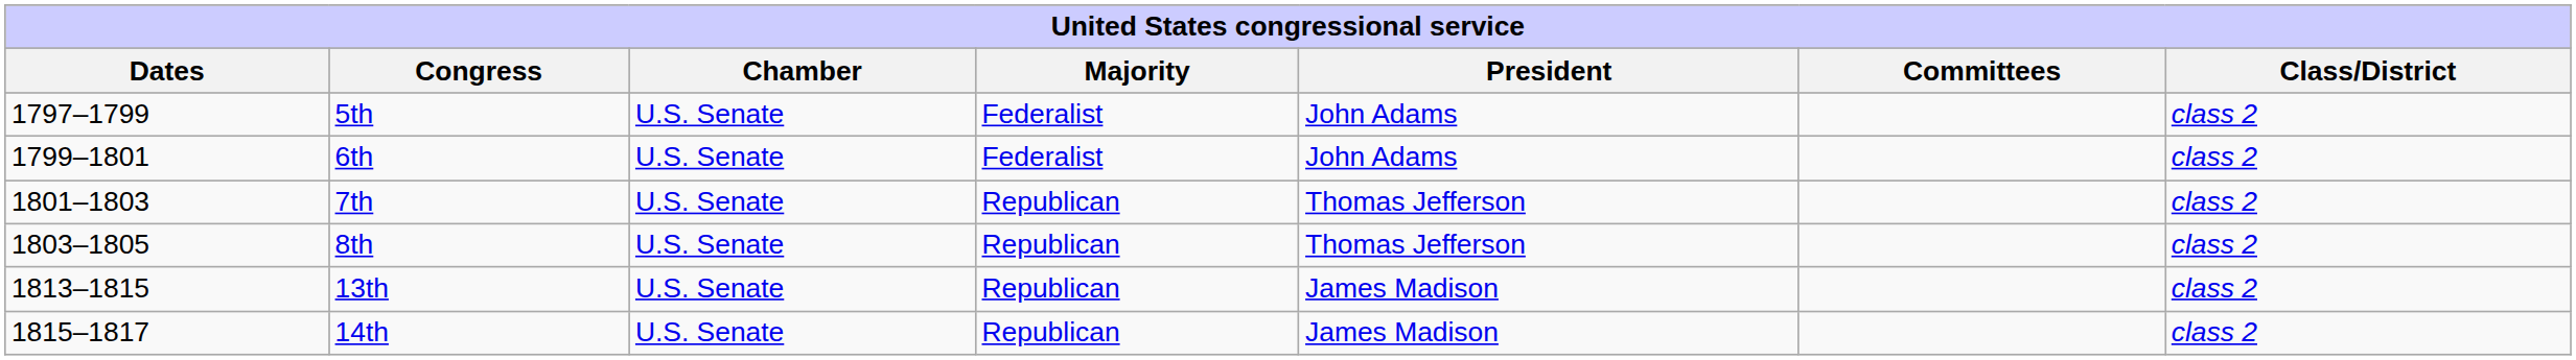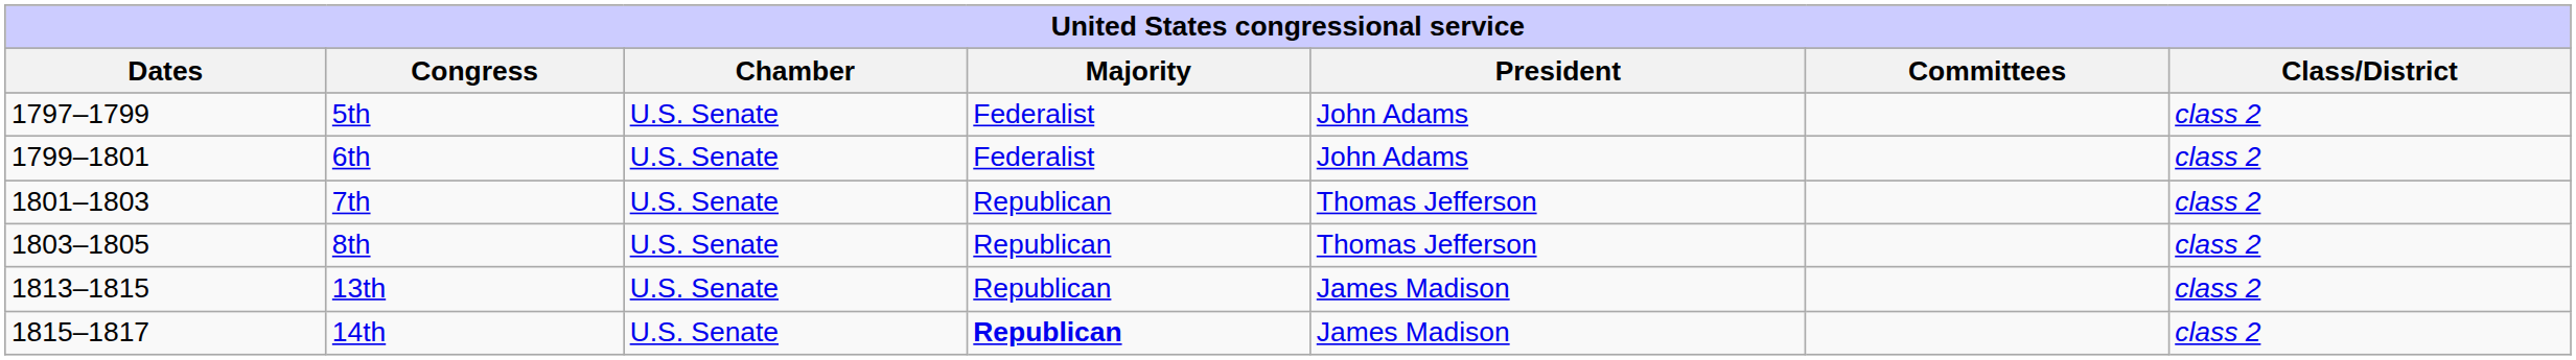14th | Majority: normal -> bold
